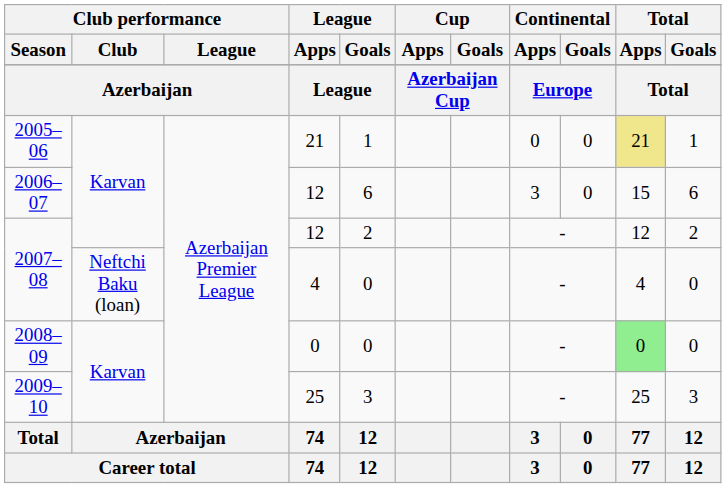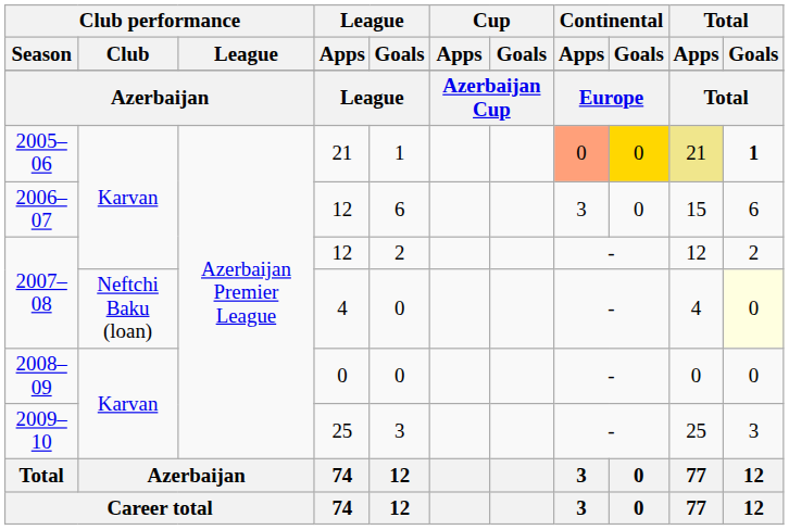2005–06 | Continental / Apps: no background -> lightsalmon background
2005–06 | Continental / Goals: no background -> gold background
2005–06 | Total / Goals: normal -> bold
2007–08 / 4 | Total / Goals: no background -> lightyellow background
2008–09 | Total / Apps: lightgreen background -> no background
